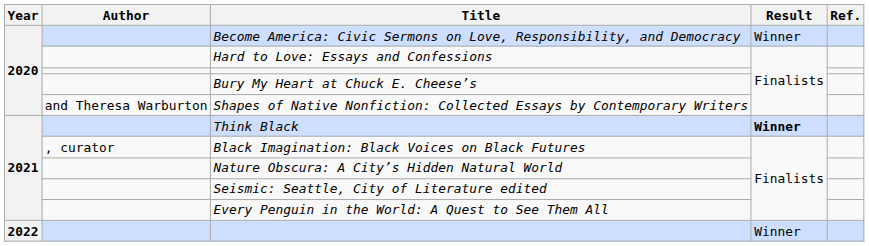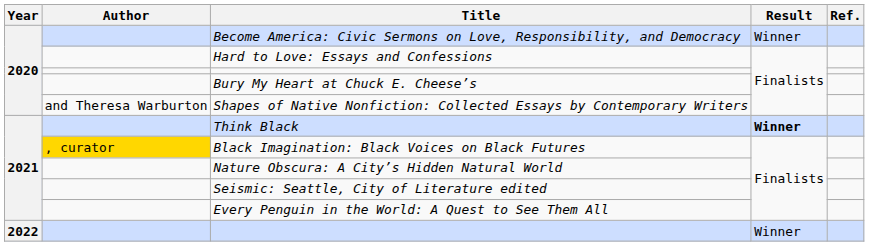Black Imagination: Black Voices on Black Futures | Author: no background -> gold background
